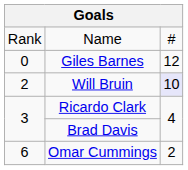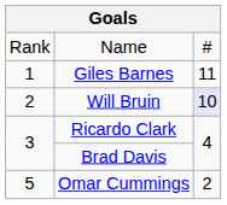Giles Barnes | column 1: 0 -> 1
Giles Barnes | column 3: 12 -> 11
Omar Cummings | column 1: 6 -> 5
